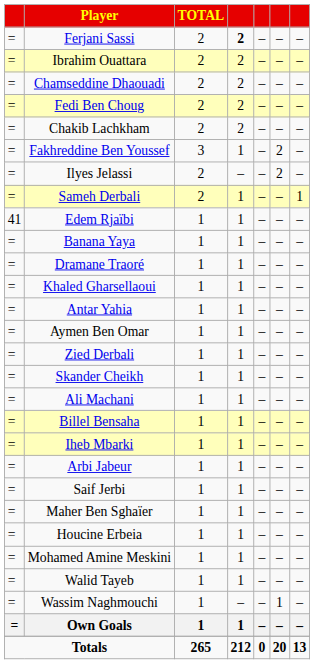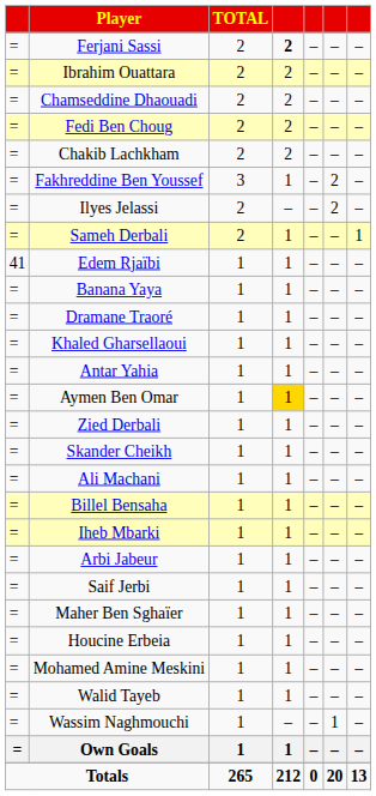Aymen Ben Omar | column 4: no background -> gold background
